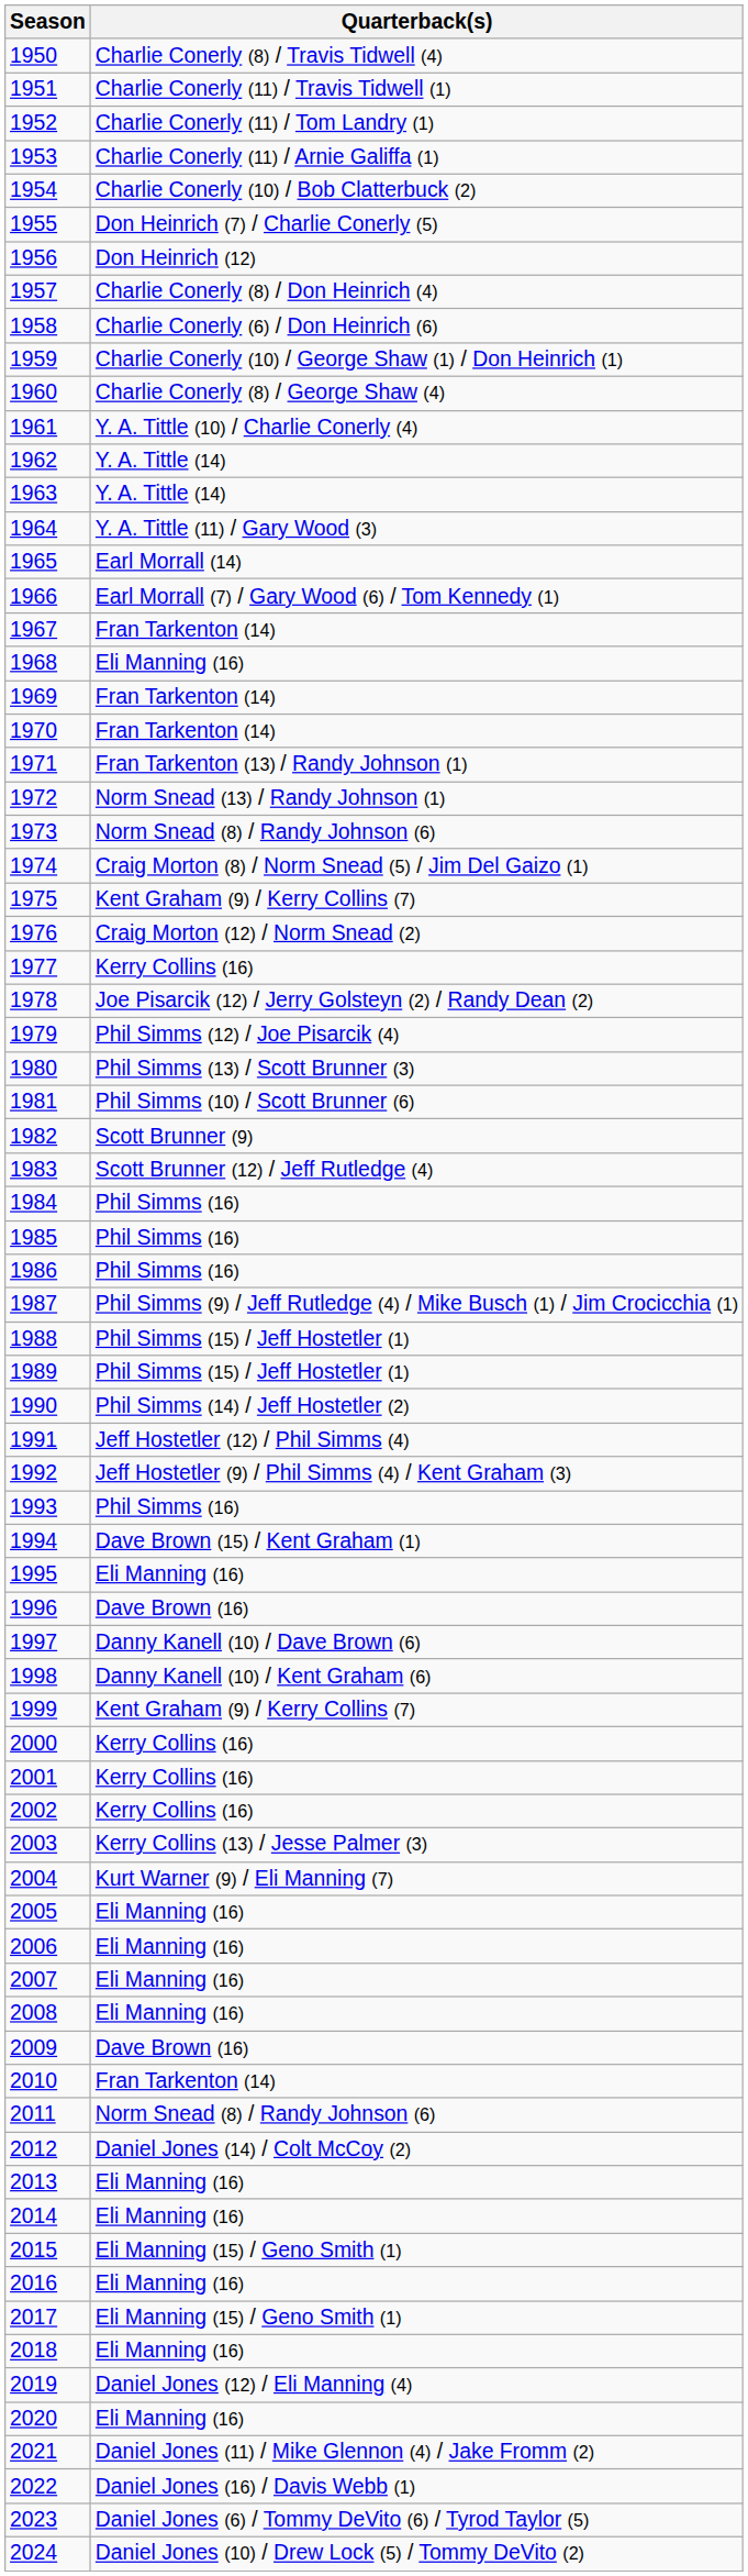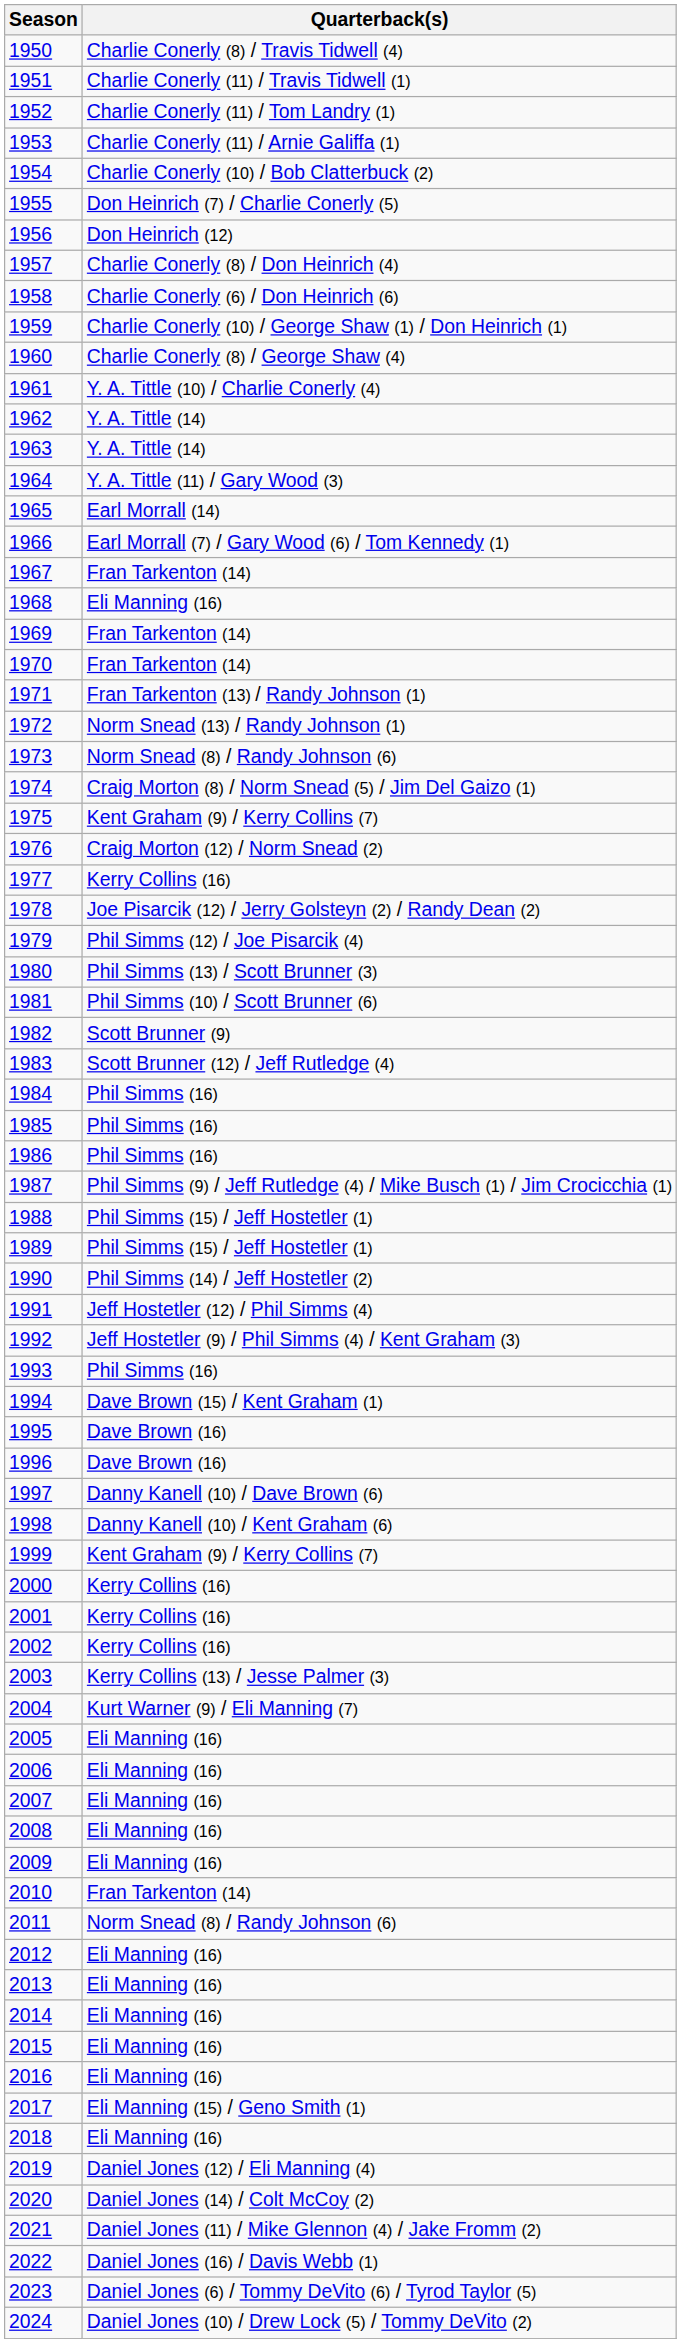1995 | Quarterback(s): Eli Manning (16) -> Dave Brown (16)
2009 | Quarterback(s): Dave Brown (16) -> Eli Manning (16)
2012 | Quarterback(s): Daniel Jones (14) / Colt McCoy (2) -> Eli Manning (16)
2015 | Quarterback(s): Eli Manning (15) / Geno Smith (1) -> Eli Manning (16)
2020 | Quarterback(s): Eli Manning (16) -> Daniel Jones (14) / Colt McCoy (2)
